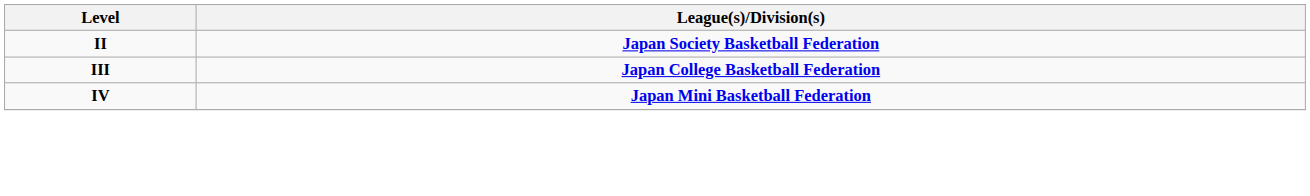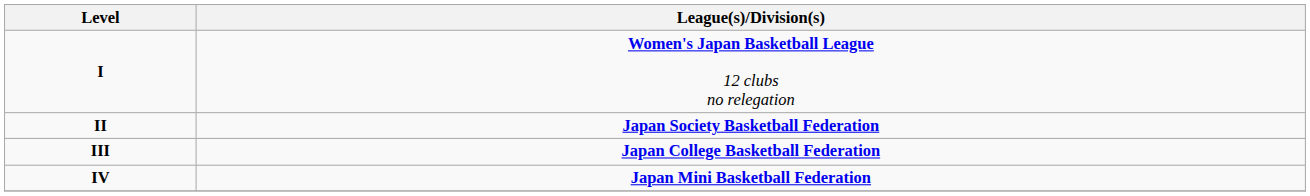+ row: I | Women's Japan Basketball League 12 clubs no relegation
